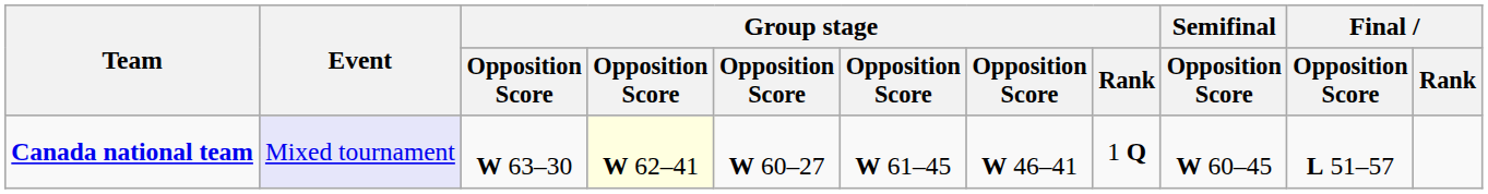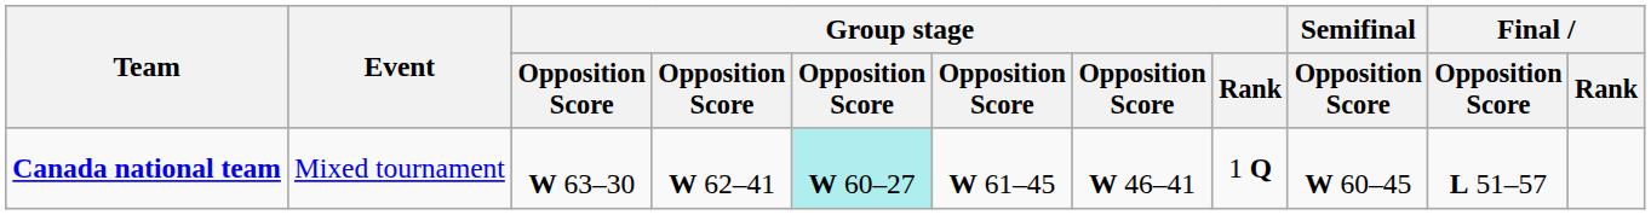Canada national team | Event: lavender background -> no background
Canada national team | column 4: lightyellow background -> no background
Canada national team | column 5: no background -> paleturquoise background
